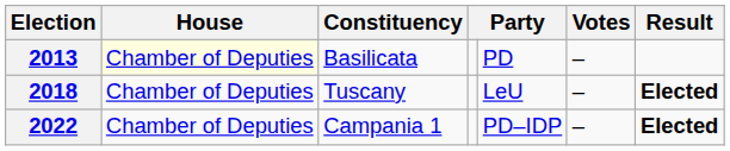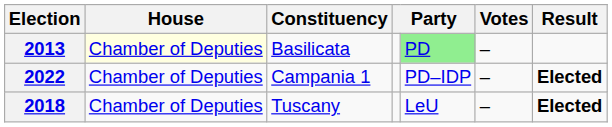2013 | column 5: no background -> lightgreen background
rows swapped: 2018 <-> 2022
